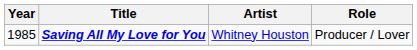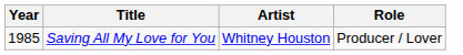row 2 | Title: bold -> normal
